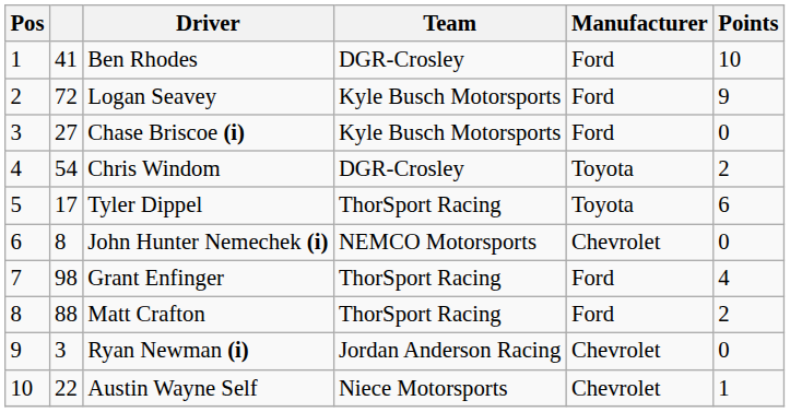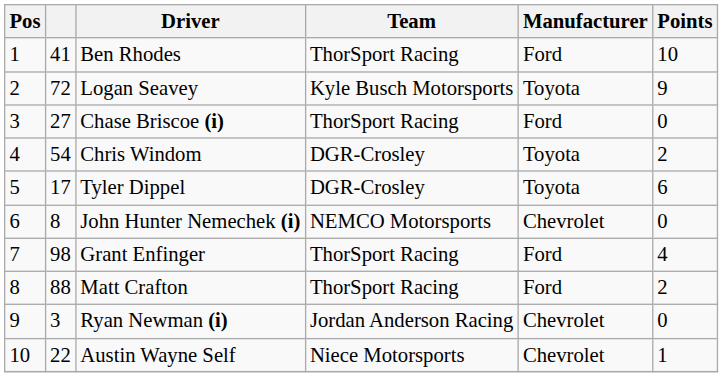Ben Rhodes | Team: DGR-Crosley -> ThorSport Racing
Logan Seavey | Manufacturer: Ford -> Toyota
Chase Briscoe (i) | Team: Kyle Busch Motorsports -> ThorSport Racing
Tyler Dippel | Team: ThorSport Racing -> DGR-Crosley
